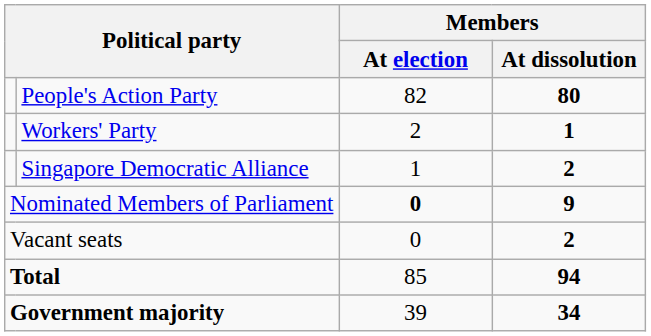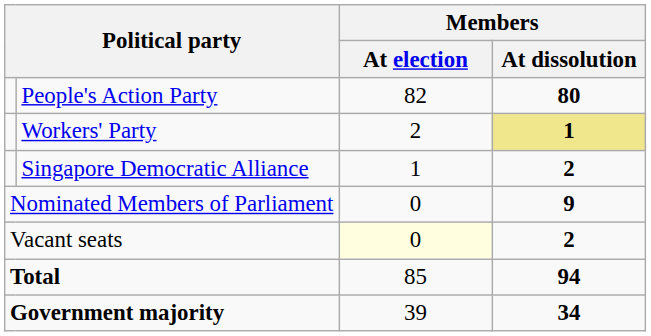Workers' Party | Members / At dissolution: no background -> khaki background
Nominated Members of Parliament | Members / At election: bold -> normal
Vacant seats | Members / At election: no background -> lightyellow background
